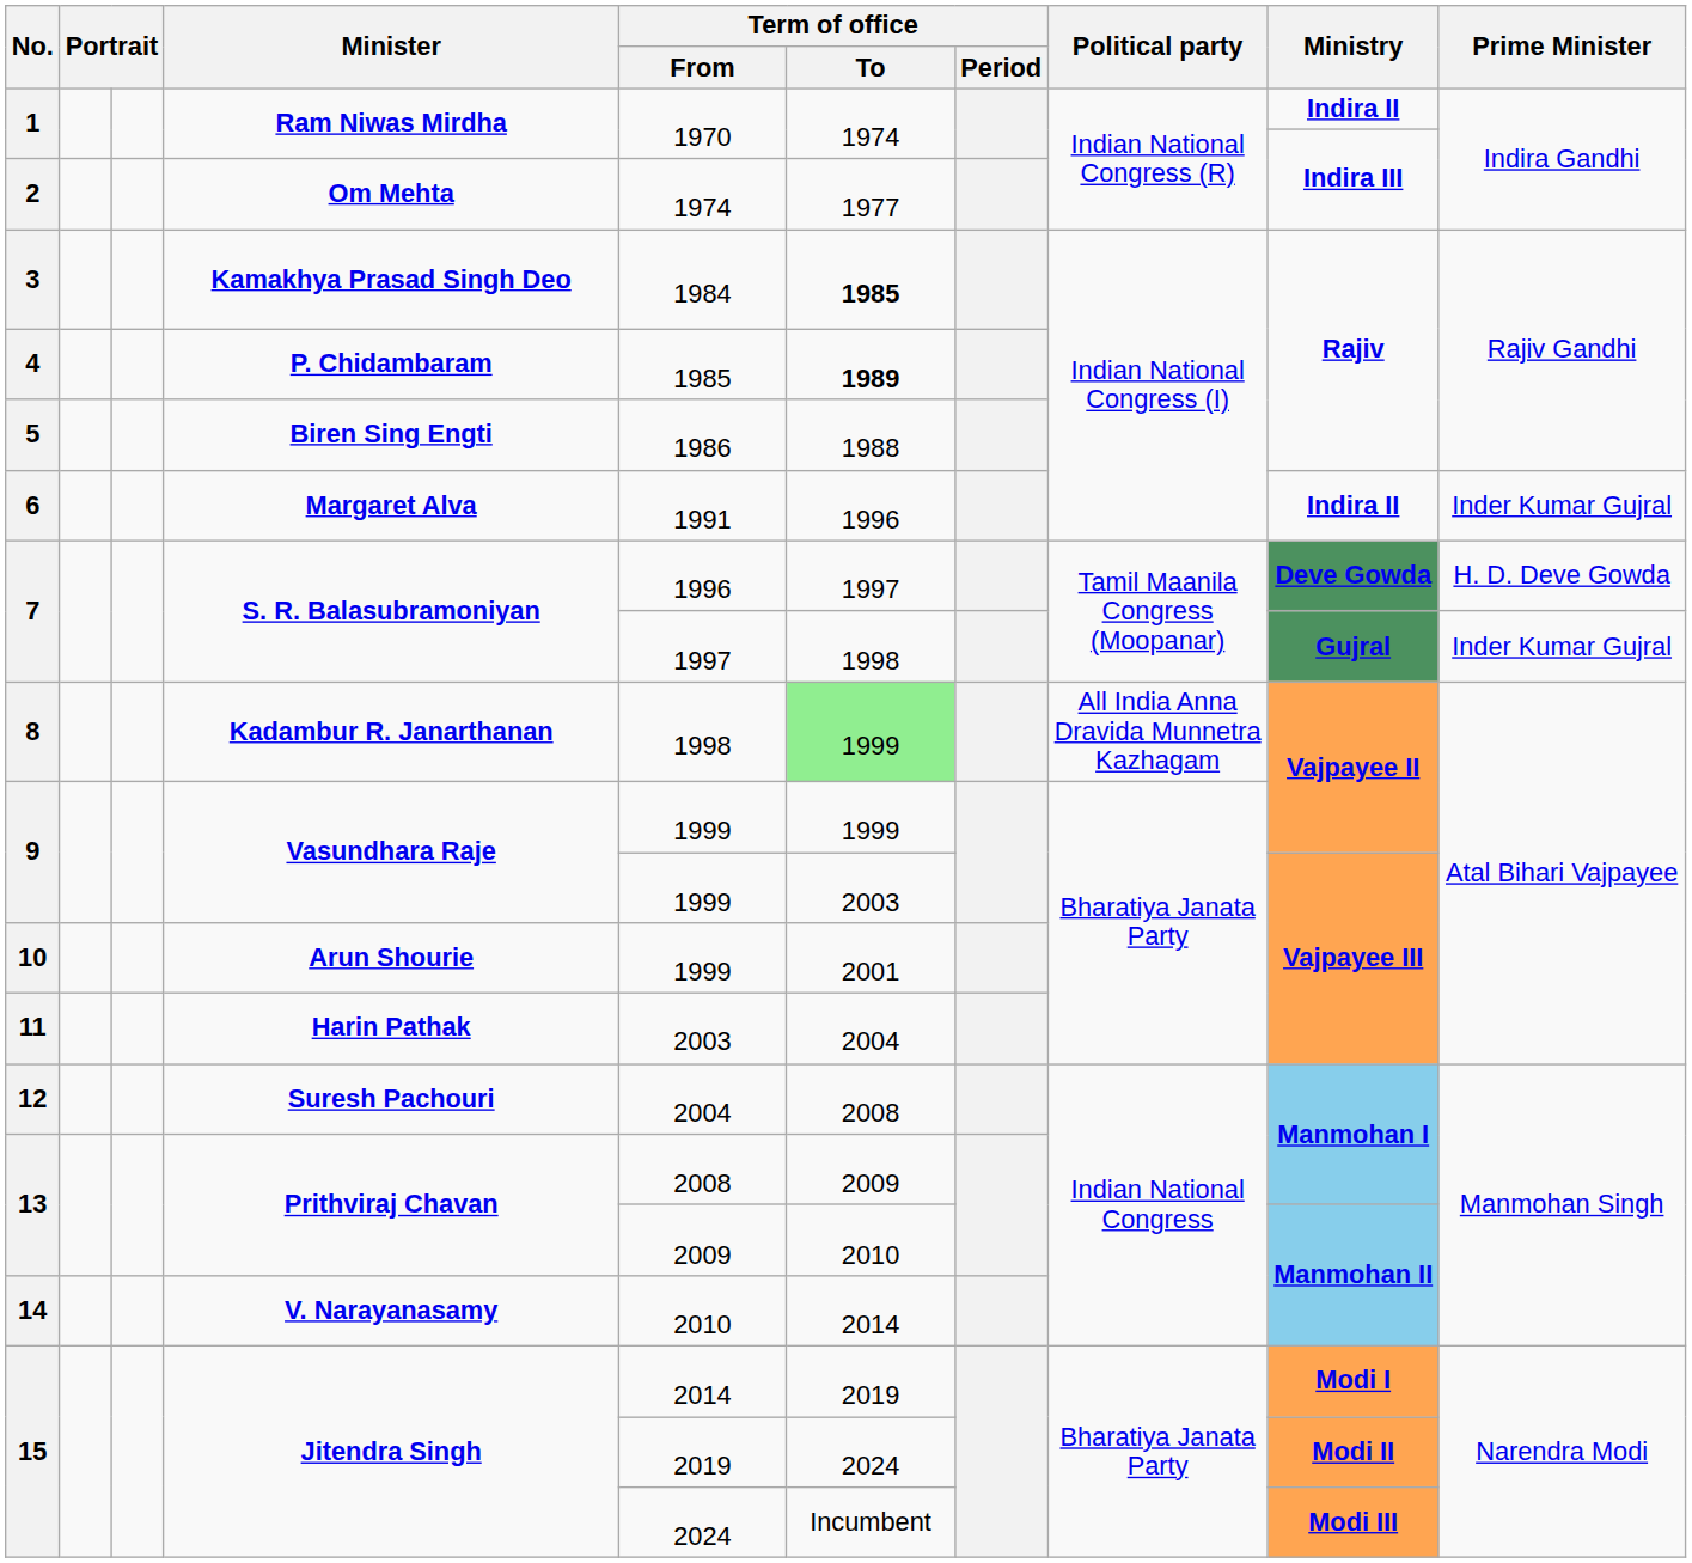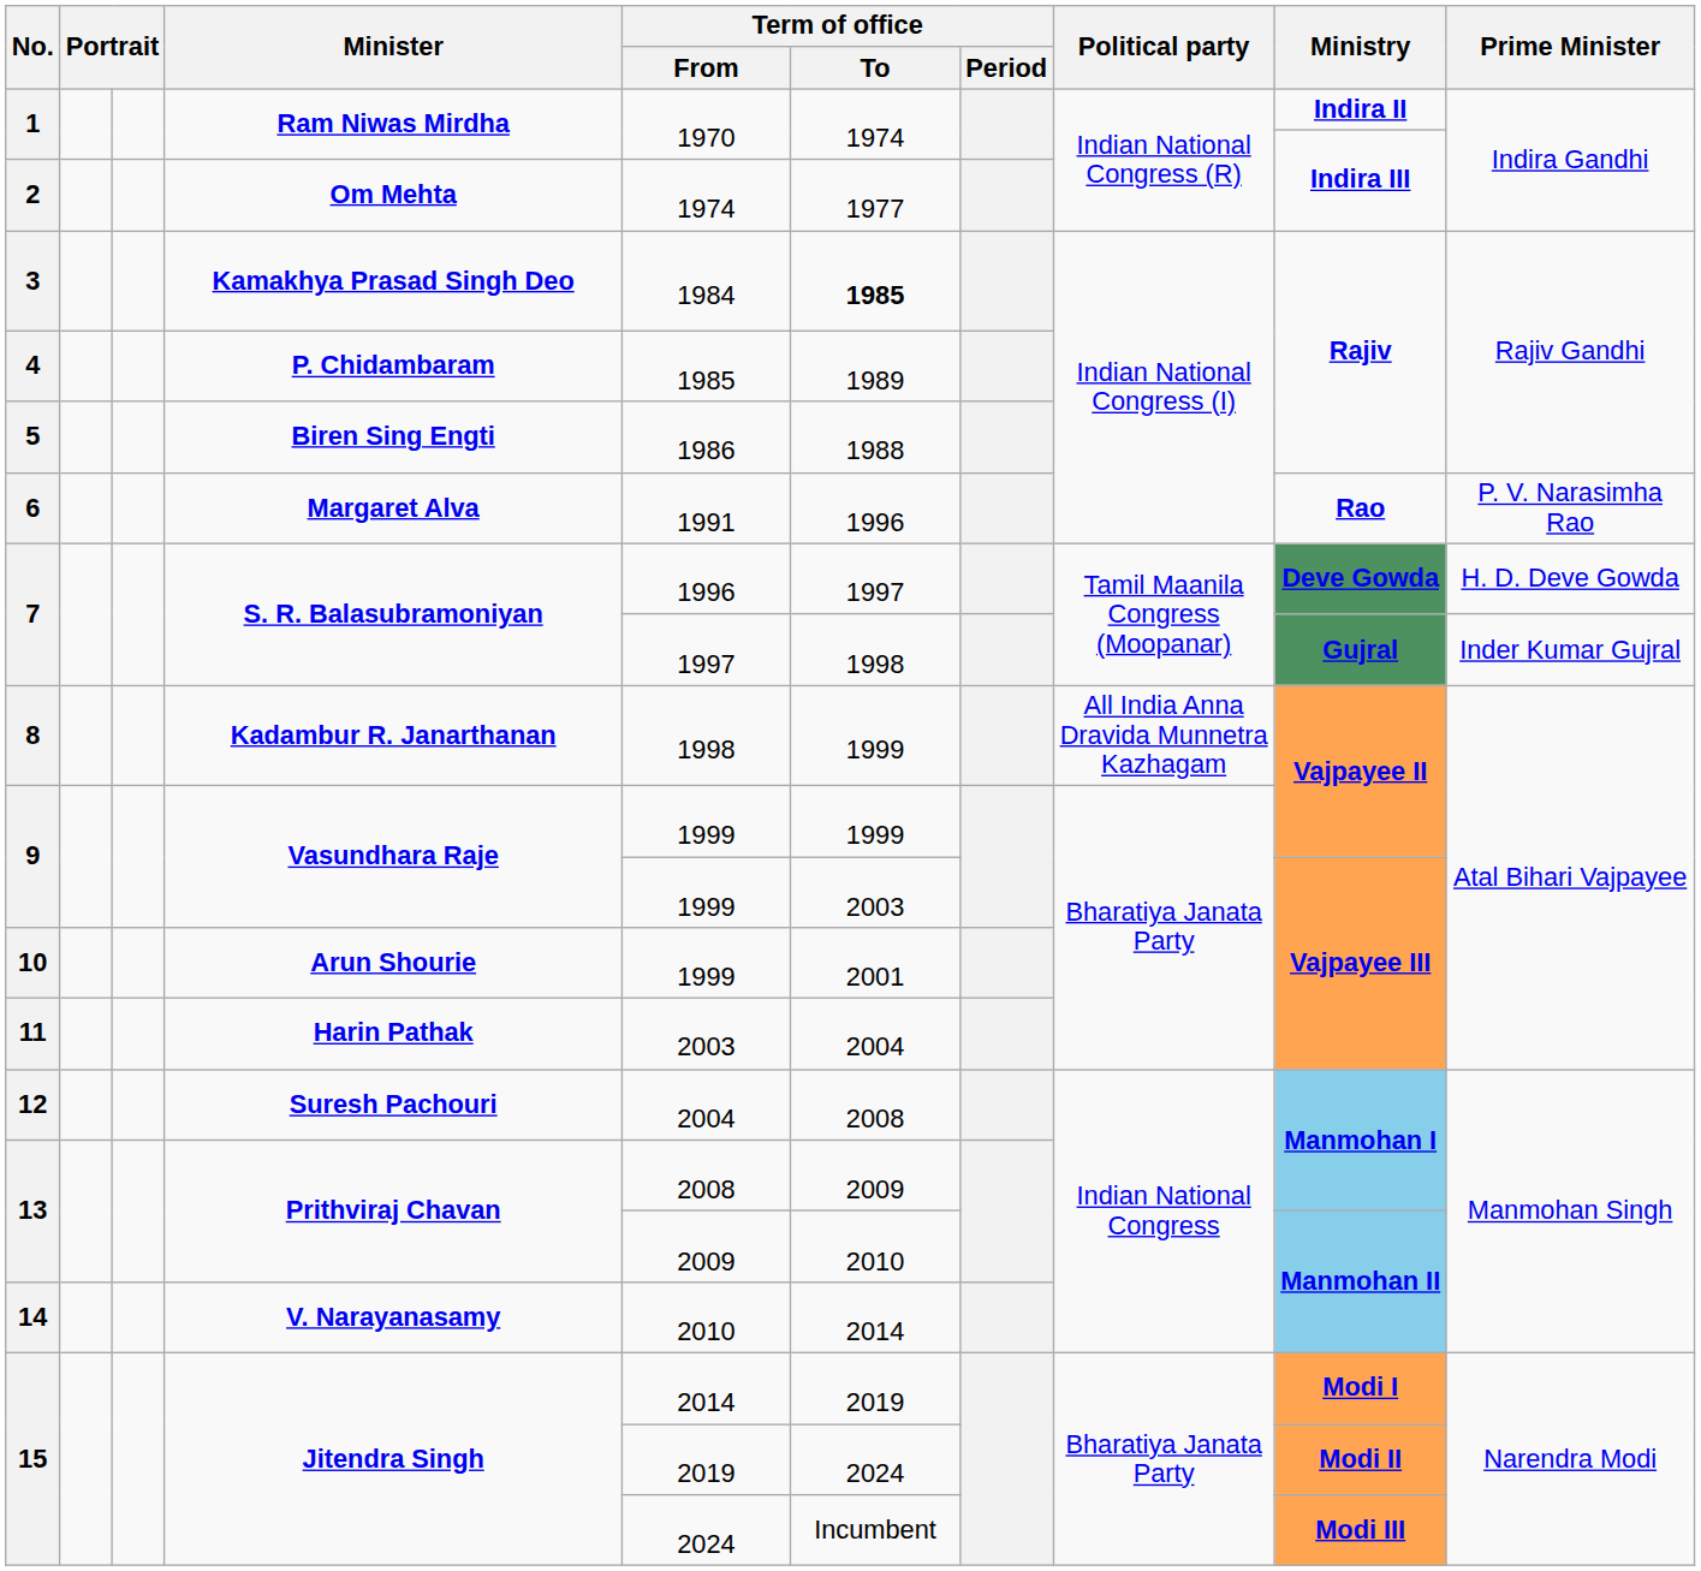4 | Term of office / To: bold -> normal
6 | Ministry: Indira II -> Rao
6 | Prime Minister: Inder Kumar Gujral -> P. V. Narasimha Rao
8 | Term of office / To: lightgreen background -> no background
